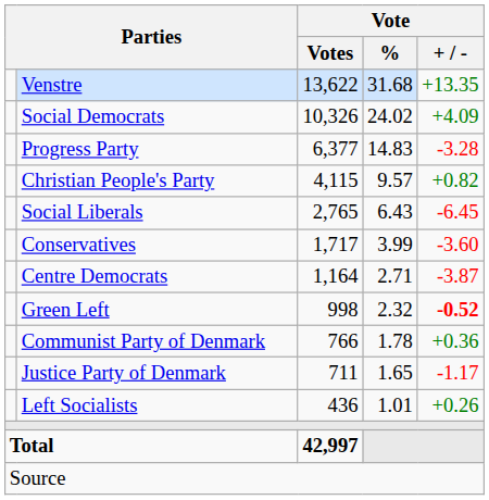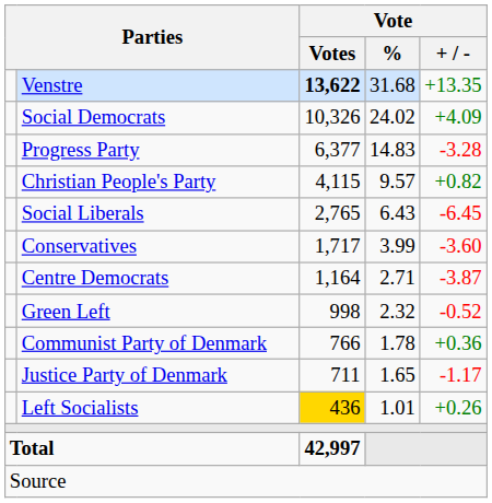Venstre | Vote / Votes: normal -> bold
Green Left | Vote / + / -: bold -> normal
Left Socialists | Vote / Votes: no background -> gold background
